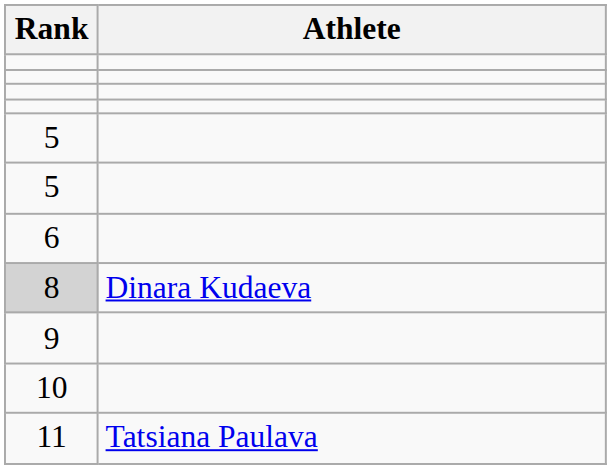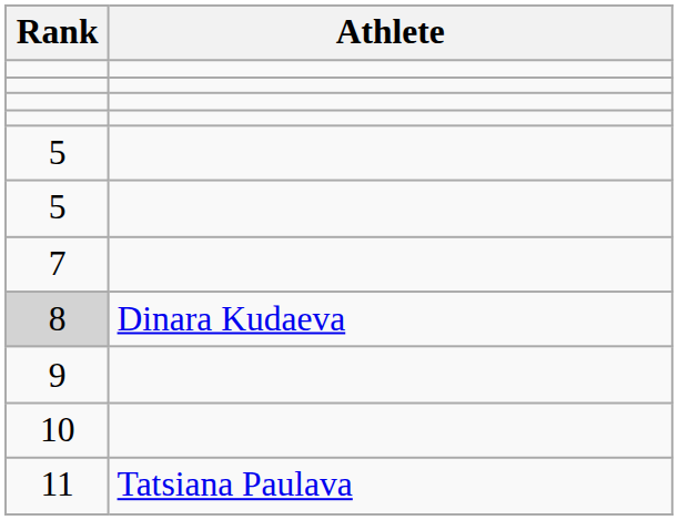row 8 | Rank: 6 -> 7
